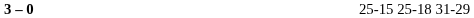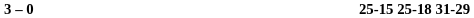row 1 | column 2: normal -> bold
